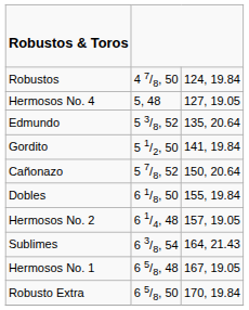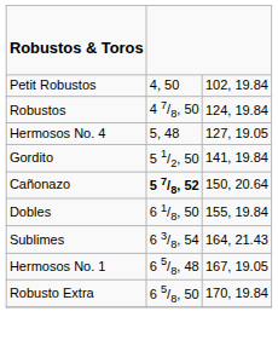+ row: Petit Robustos | 4, 50 | 102, 19.84
- row: Edmundo | 5 3/8, 52 | 135, 20.64
Cañonazo | column 2: normal -> bold
- row: Hermosos No. 2 | 6 1/4, 48 | 157, 19.05
